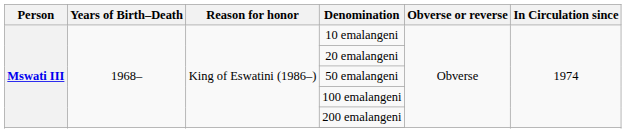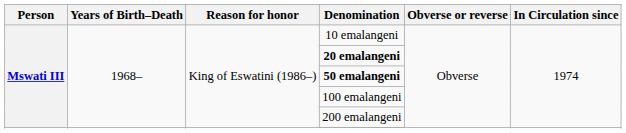20 emalangeni | Denomination: normal -> bold
50 emalangeni | Denomination: normal -> bold
